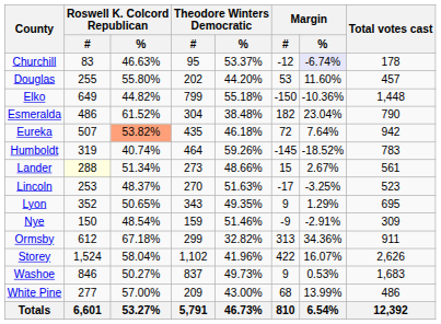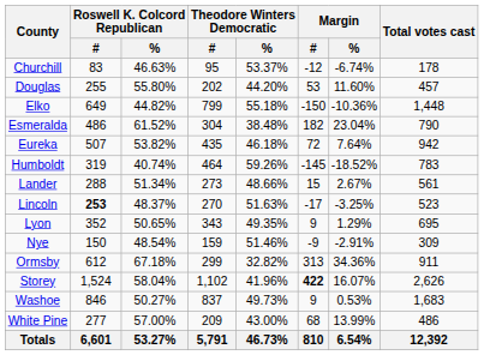Churchill | Margin / %: lavender background -> no background
Eureka | Roswell K. Colcord Republican / %: lightsalmon background -> no background
Lander | Roswell K. Colcord Republican / #: lightyellow background -> no background
Lincoln | Roswell K. Colcord Republican / #: normal -> bold
Storey | Margin / #: normal -> bold
